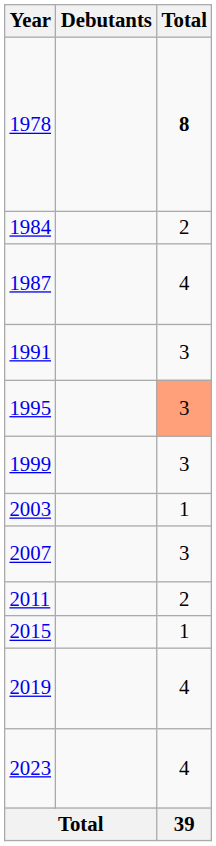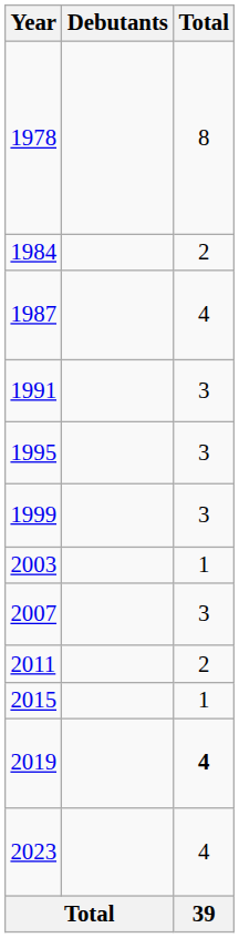1978 | Total: bold -> normal
1995 | Total: lightsalmon background -> no background
2019 | Total: normal -> bold
